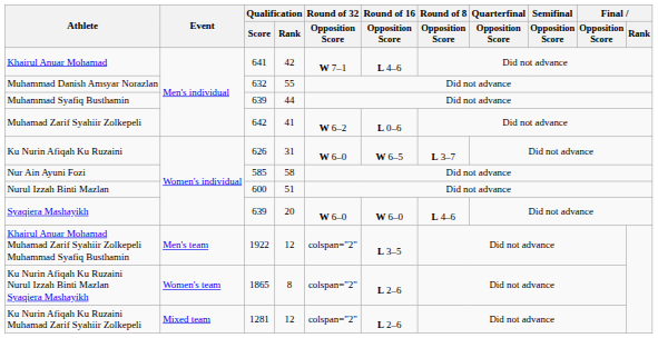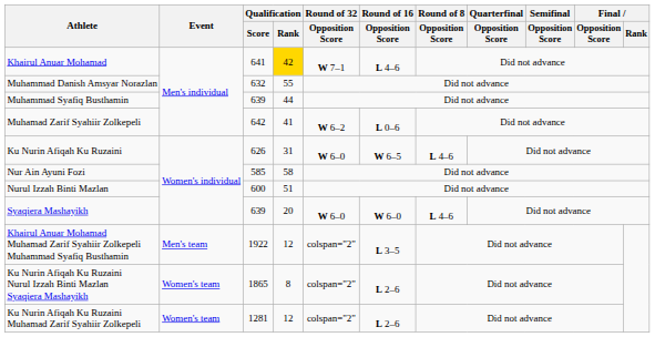Khairul Anuar Mohamad | Qualification / Rank: no background -> gold background
Ku Nurin Afiqah Ku Ruzaini | Round of 8 / Opposition Score: L 3–7 -> L 4–6
Ku Nurin Afiqah Ku Ruzaini Muhamad Zarif Syahiir Zolkepeli | Event: Mixed team -> Women's team
